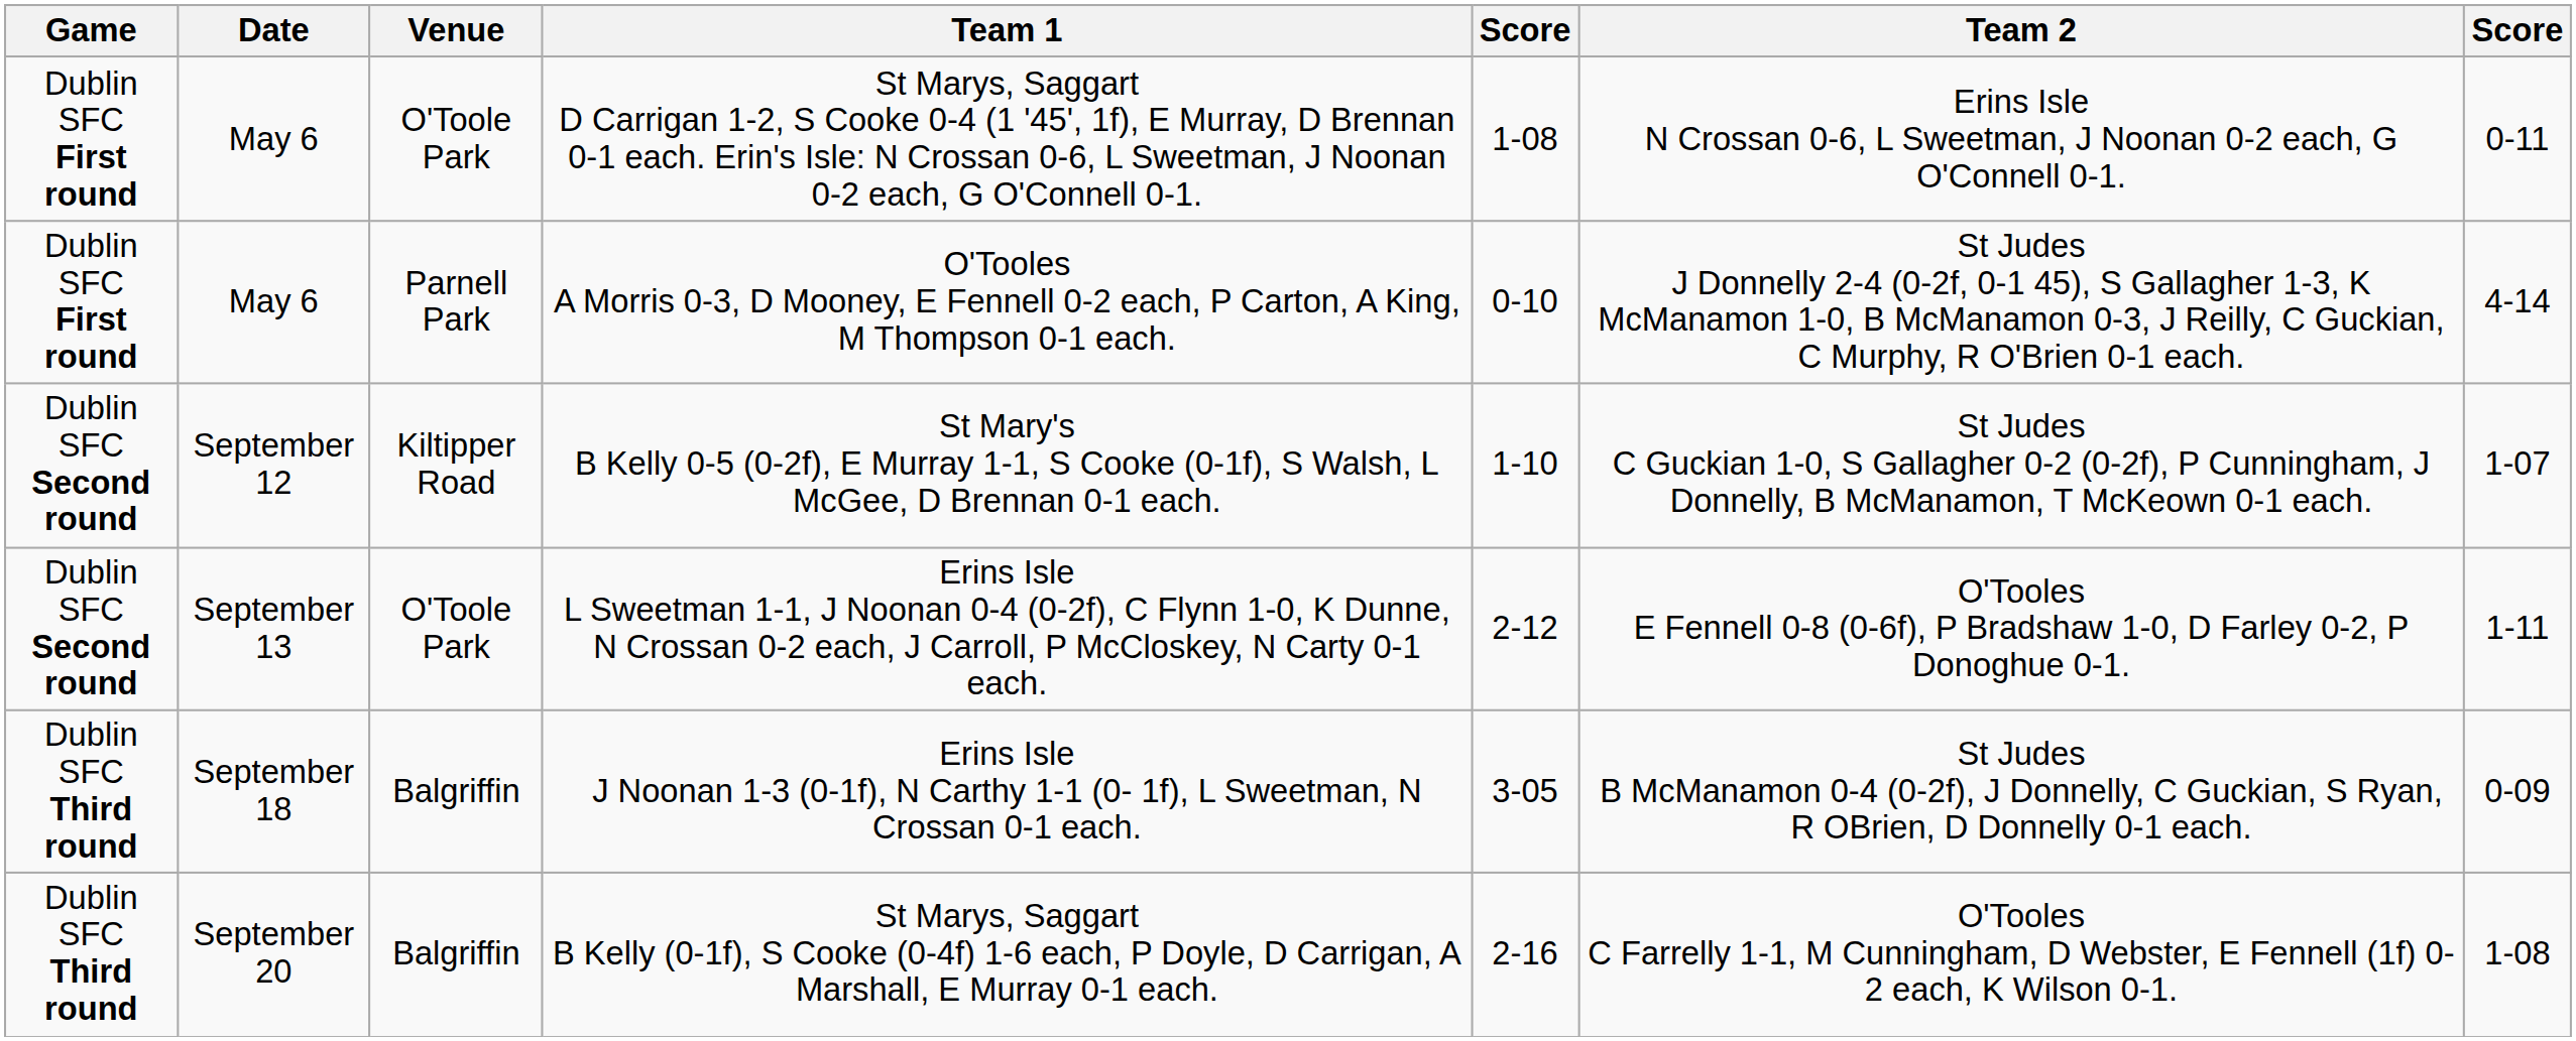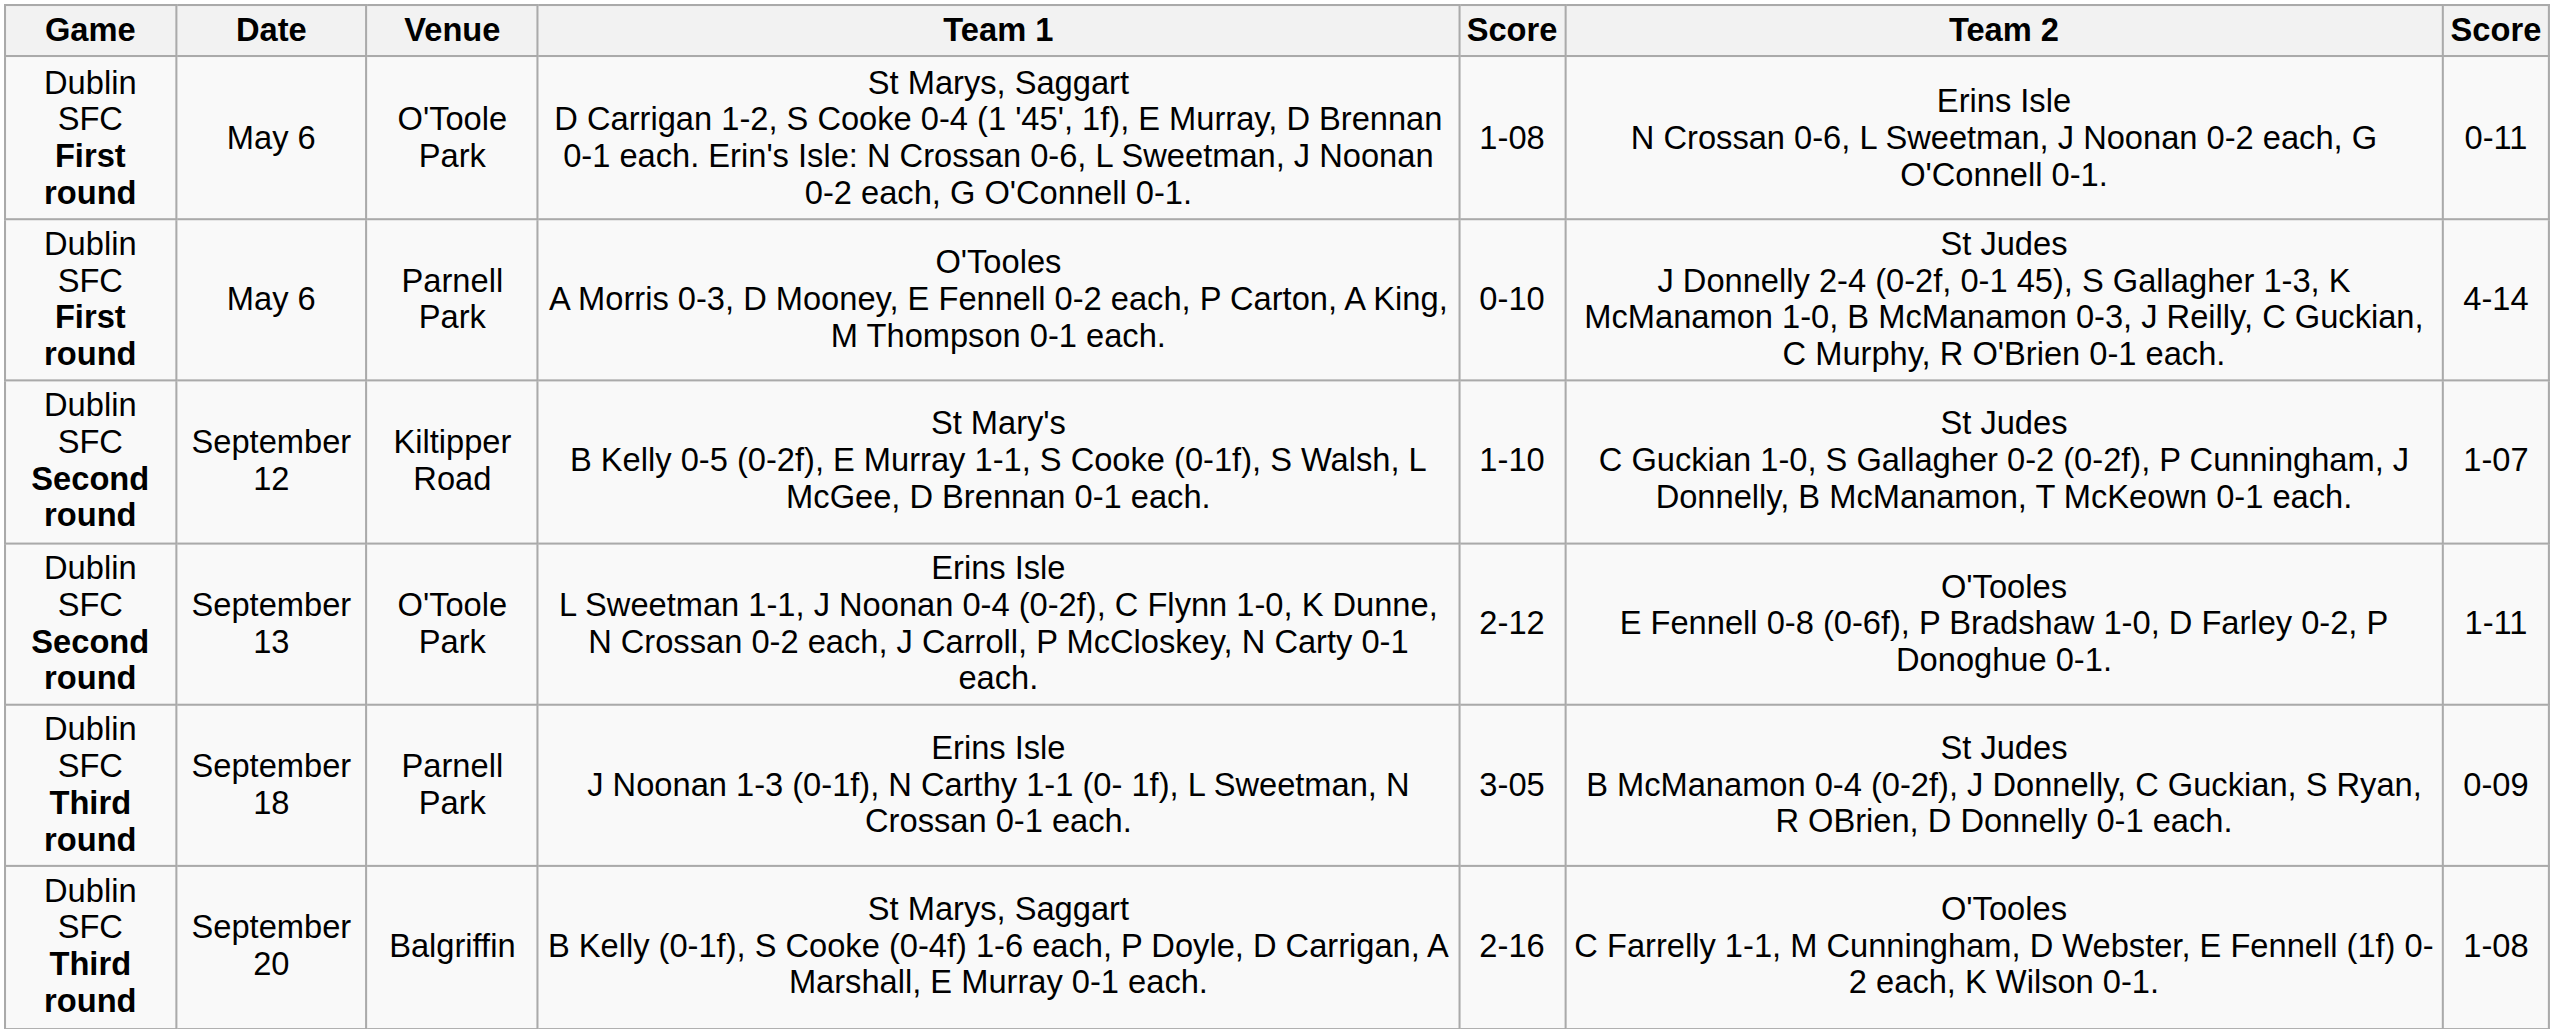row 6 | Venue: Balgriffin -> Parnell Park
